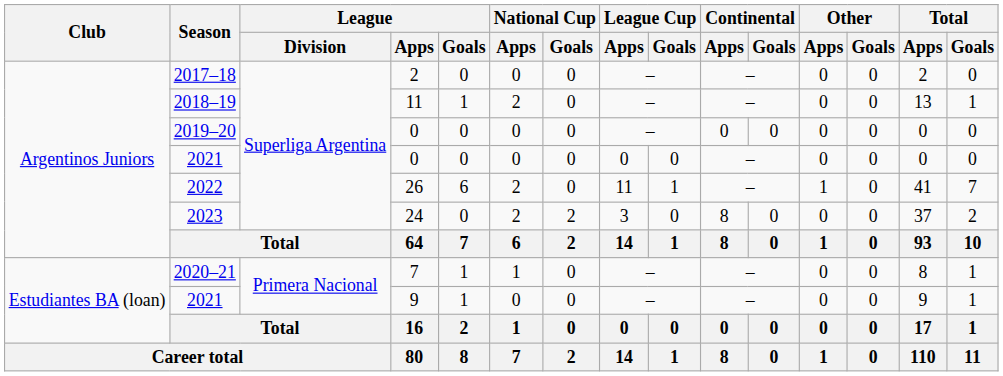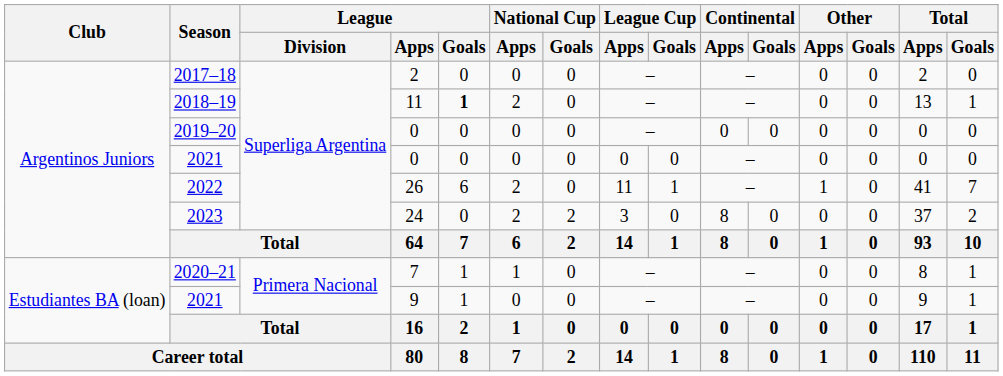2018–19 | League / Goals: normal -> bold
